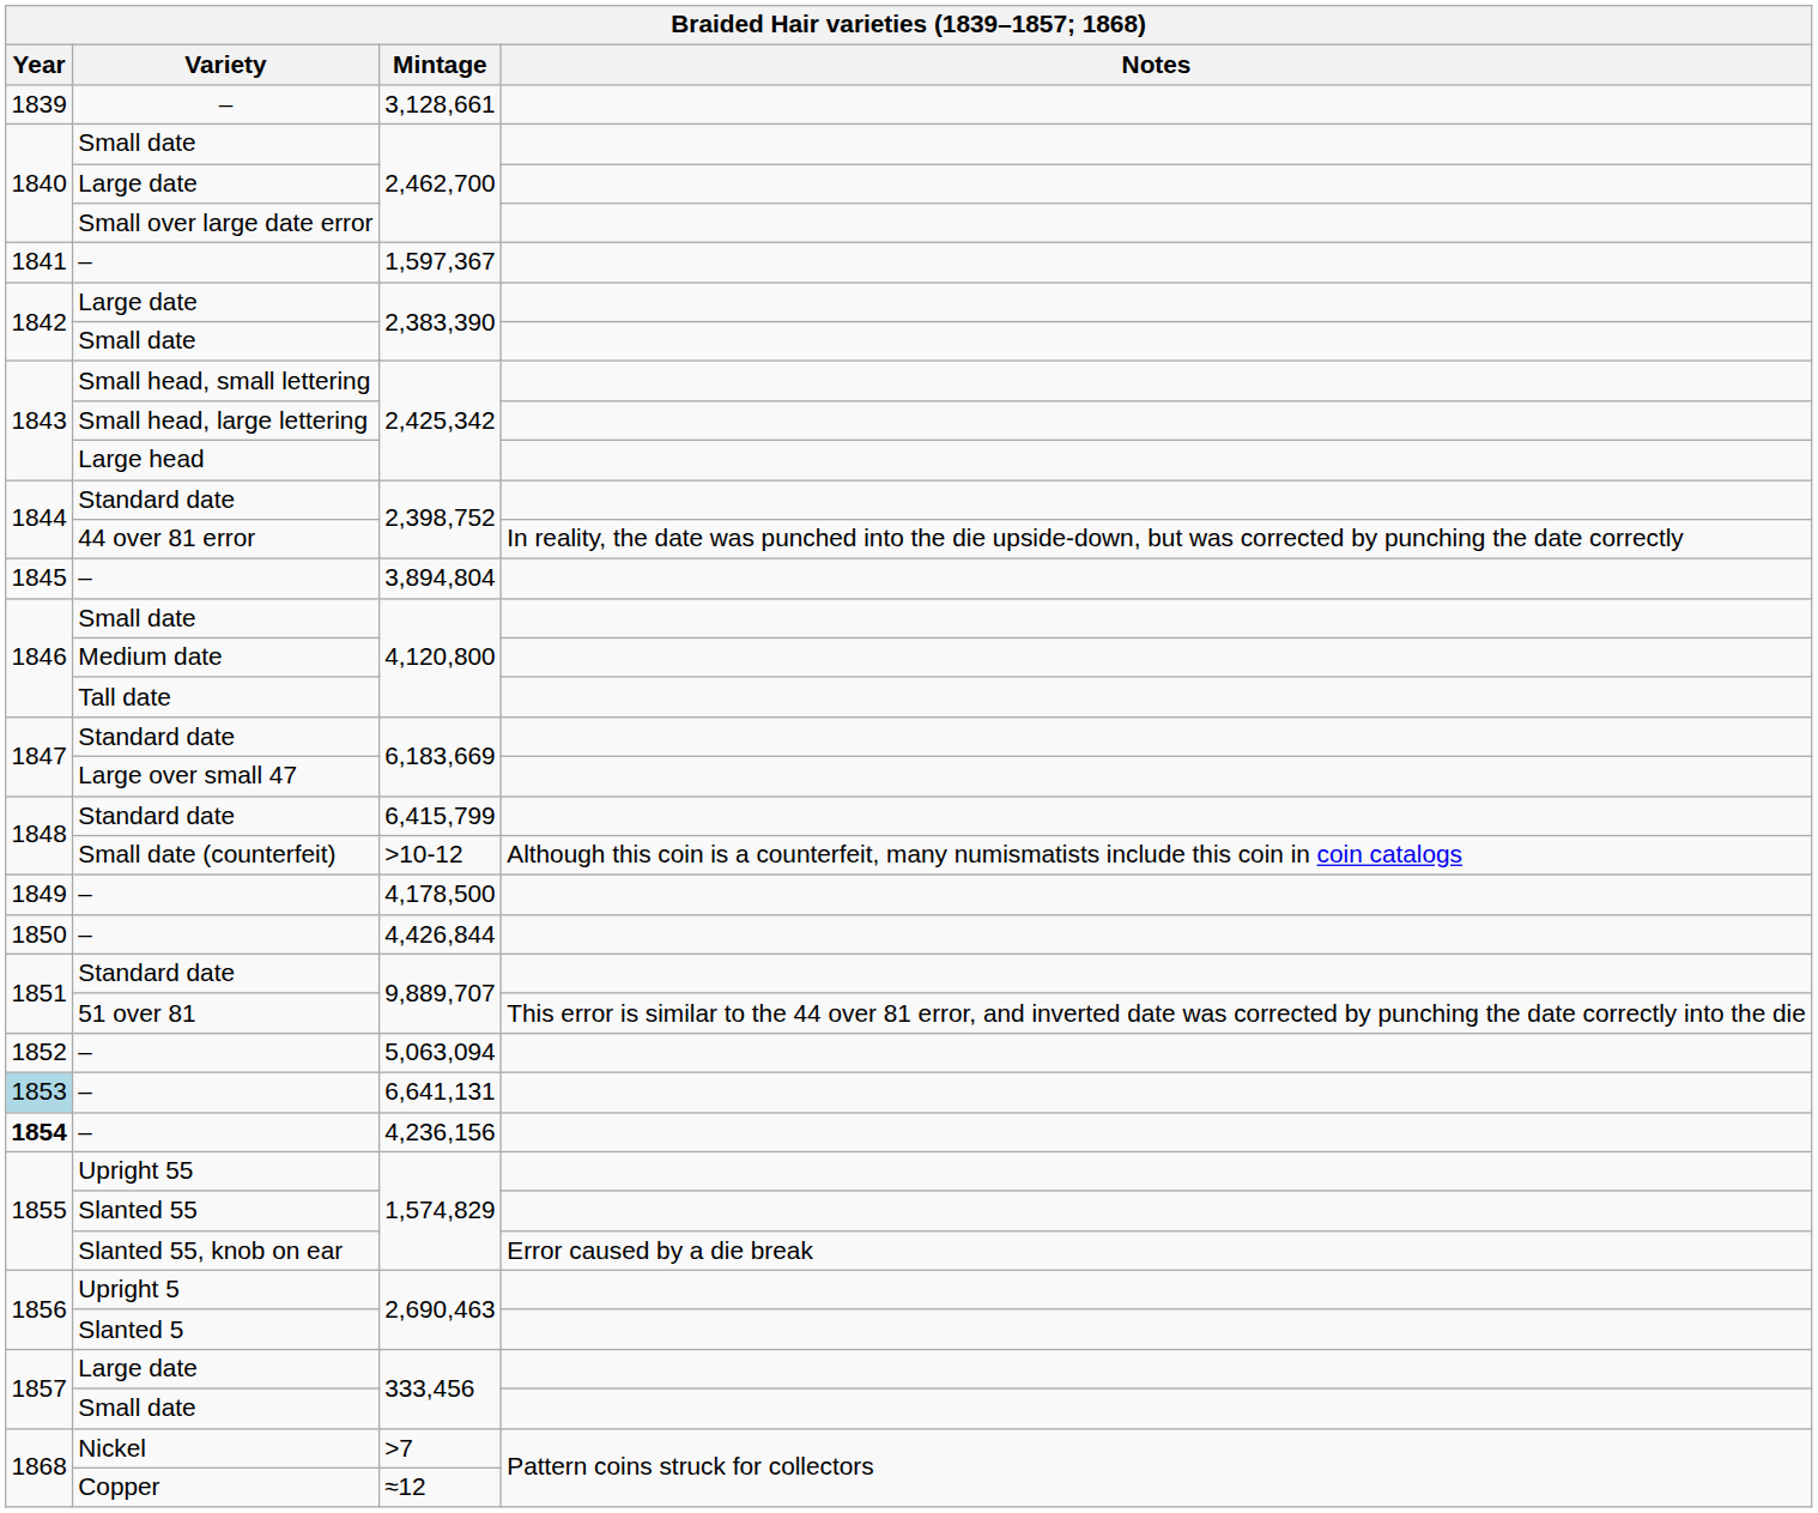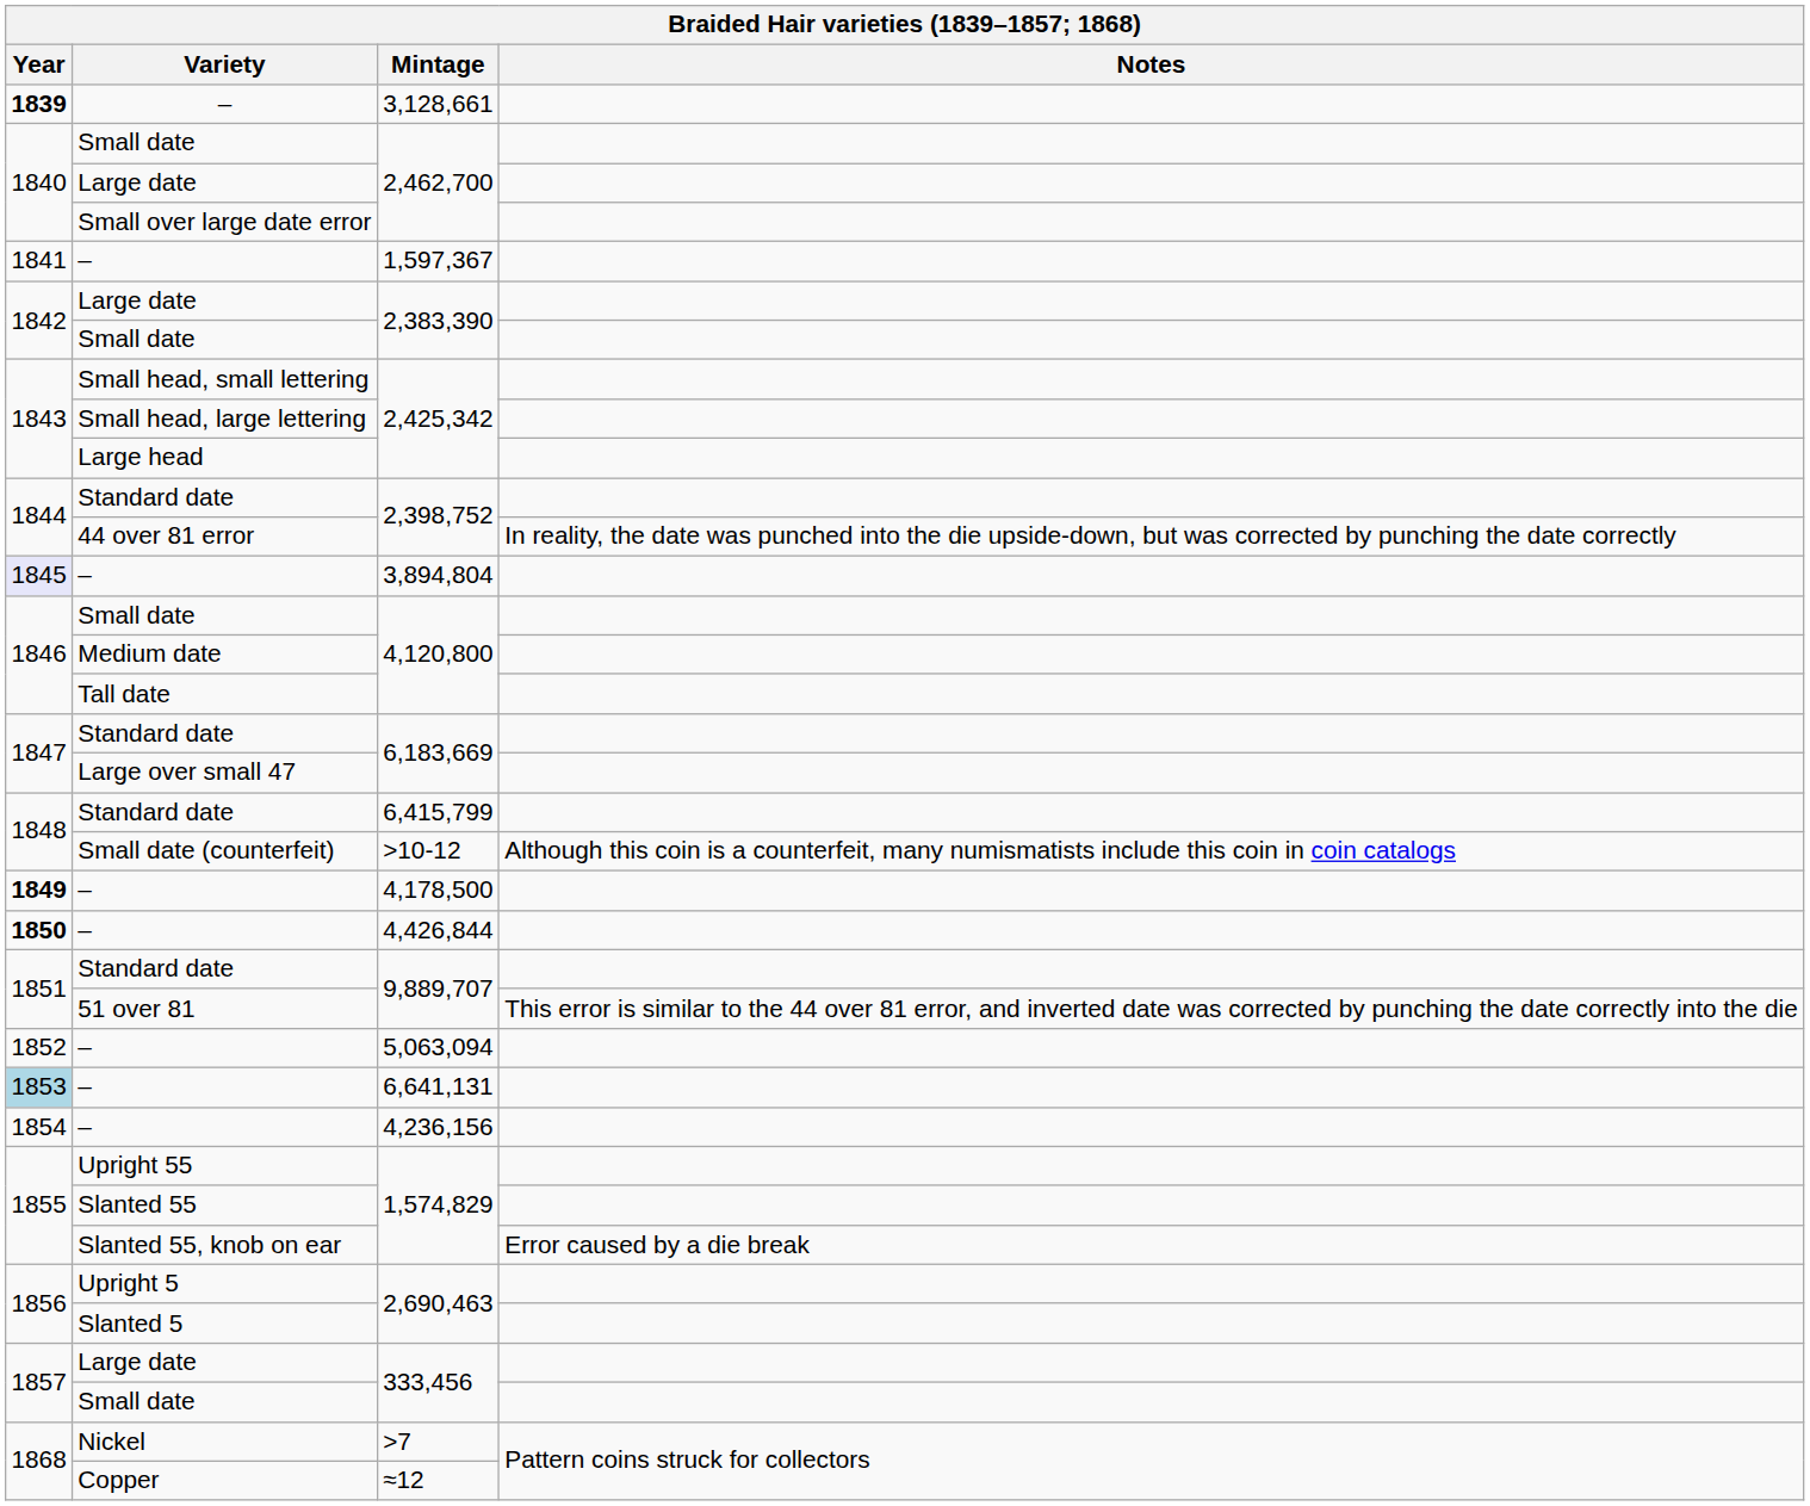3,128,661 | Year: normal -> bold
3,894,804 | Year: no background -> lavender background
4,178,500 | Year: normal -> bold
4,426,844 | Year: normal -> bold
4,236,156 | Year: bold -> normal
